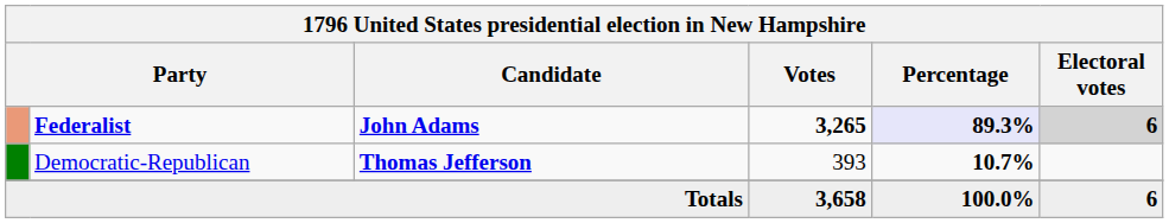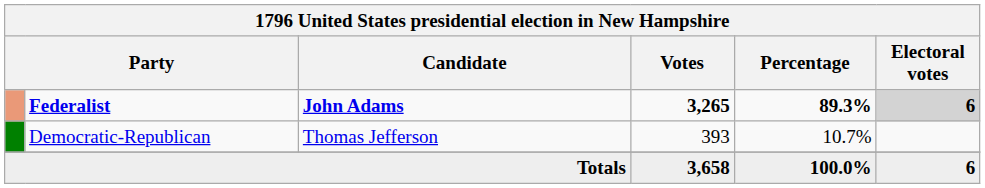Federalist | Percentage: lavender background -> no background
Democratic-Republican | Candidate: bold -> normal
Democratic-Republican | Percentage: bold -> normal
